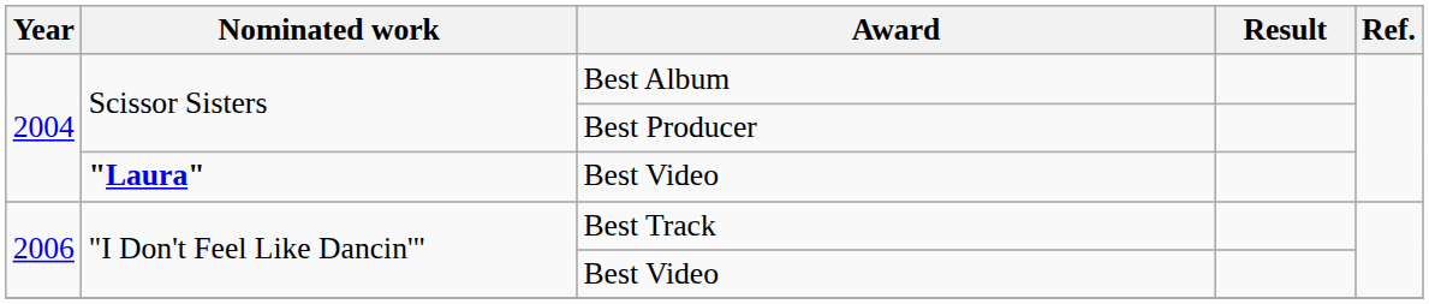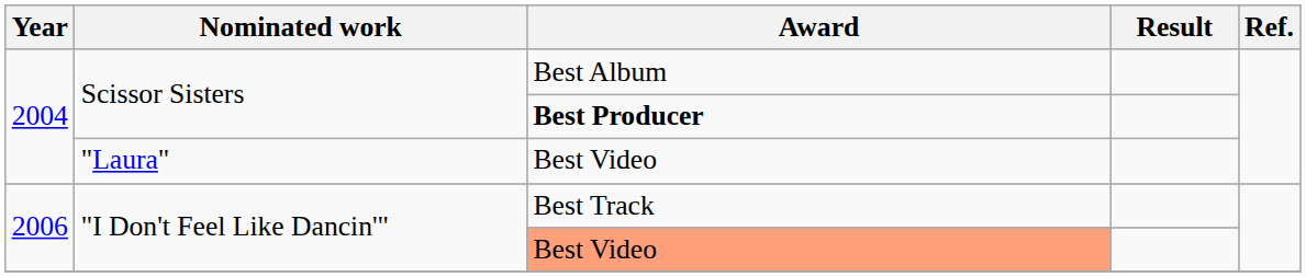Best Producer | Award: normal -> bold
"Laura" / Best Video | Nominated work: bold -> normal
"I Don't Feel Like Dancin'" / Best Video | Award: no background -> lightsalmon background
